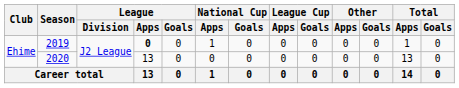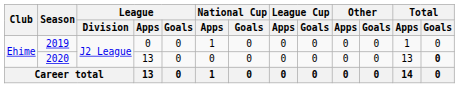2019 | League / Apps: bold -> normal
2020 | Total / Goals: normal -> bold
